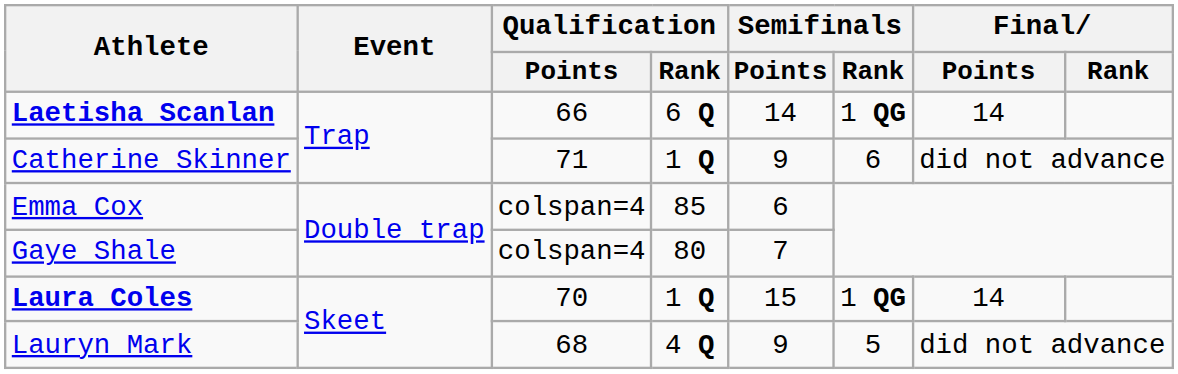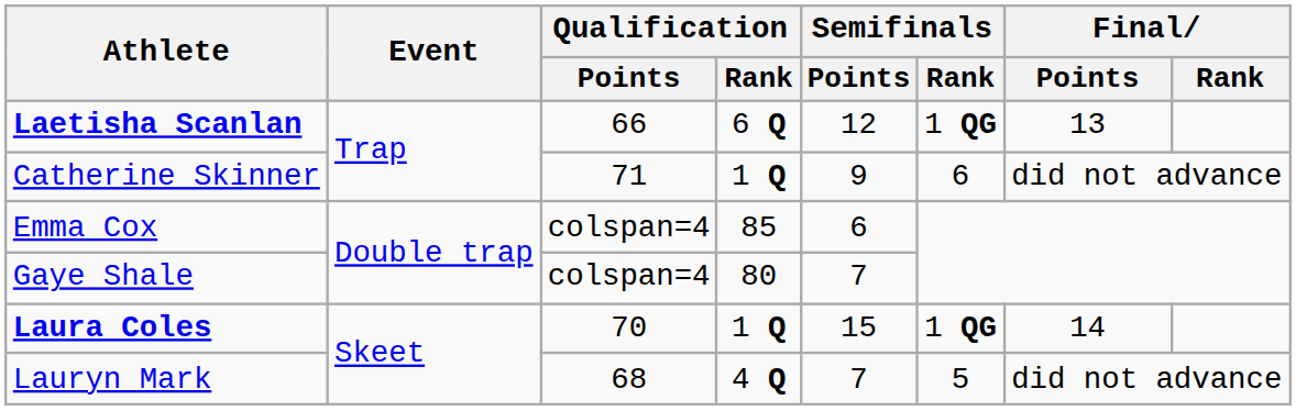Laetisha Scanlan | Semifinals / Points: 14 -> 12
Laetisha Scanlan | Final / Points: 14 -> 13
Lauryn Mark | Semifinals / Points: 9 -> 7
